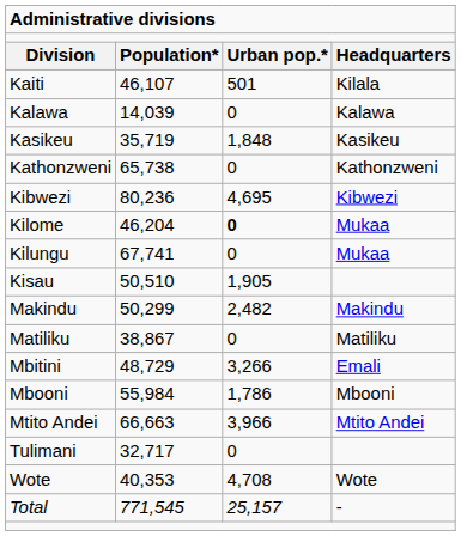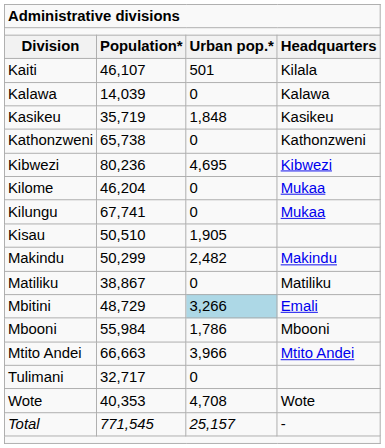Kilome | column 3: bold -> normal
Mbitini | column 3: no background -> lightblue background
